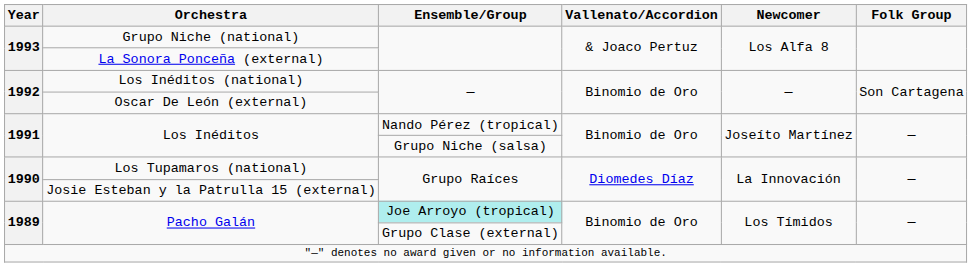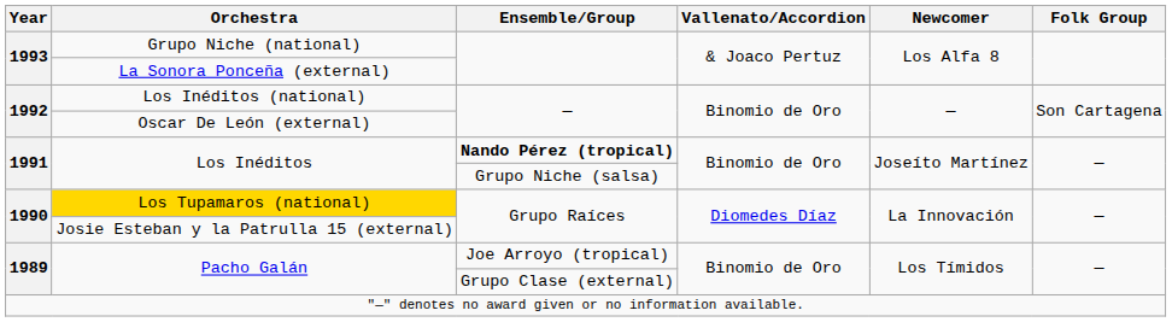Los Inéditos / Nando Pérez (tropical) | Ensemble/Group: normal -> bold
Los Tupamaros (national) | Orchestra: no background -> gold background
Pacho Galán / Joe Arroyo (tropical) | Ensemble/Group: paleturquoise background -> no background
